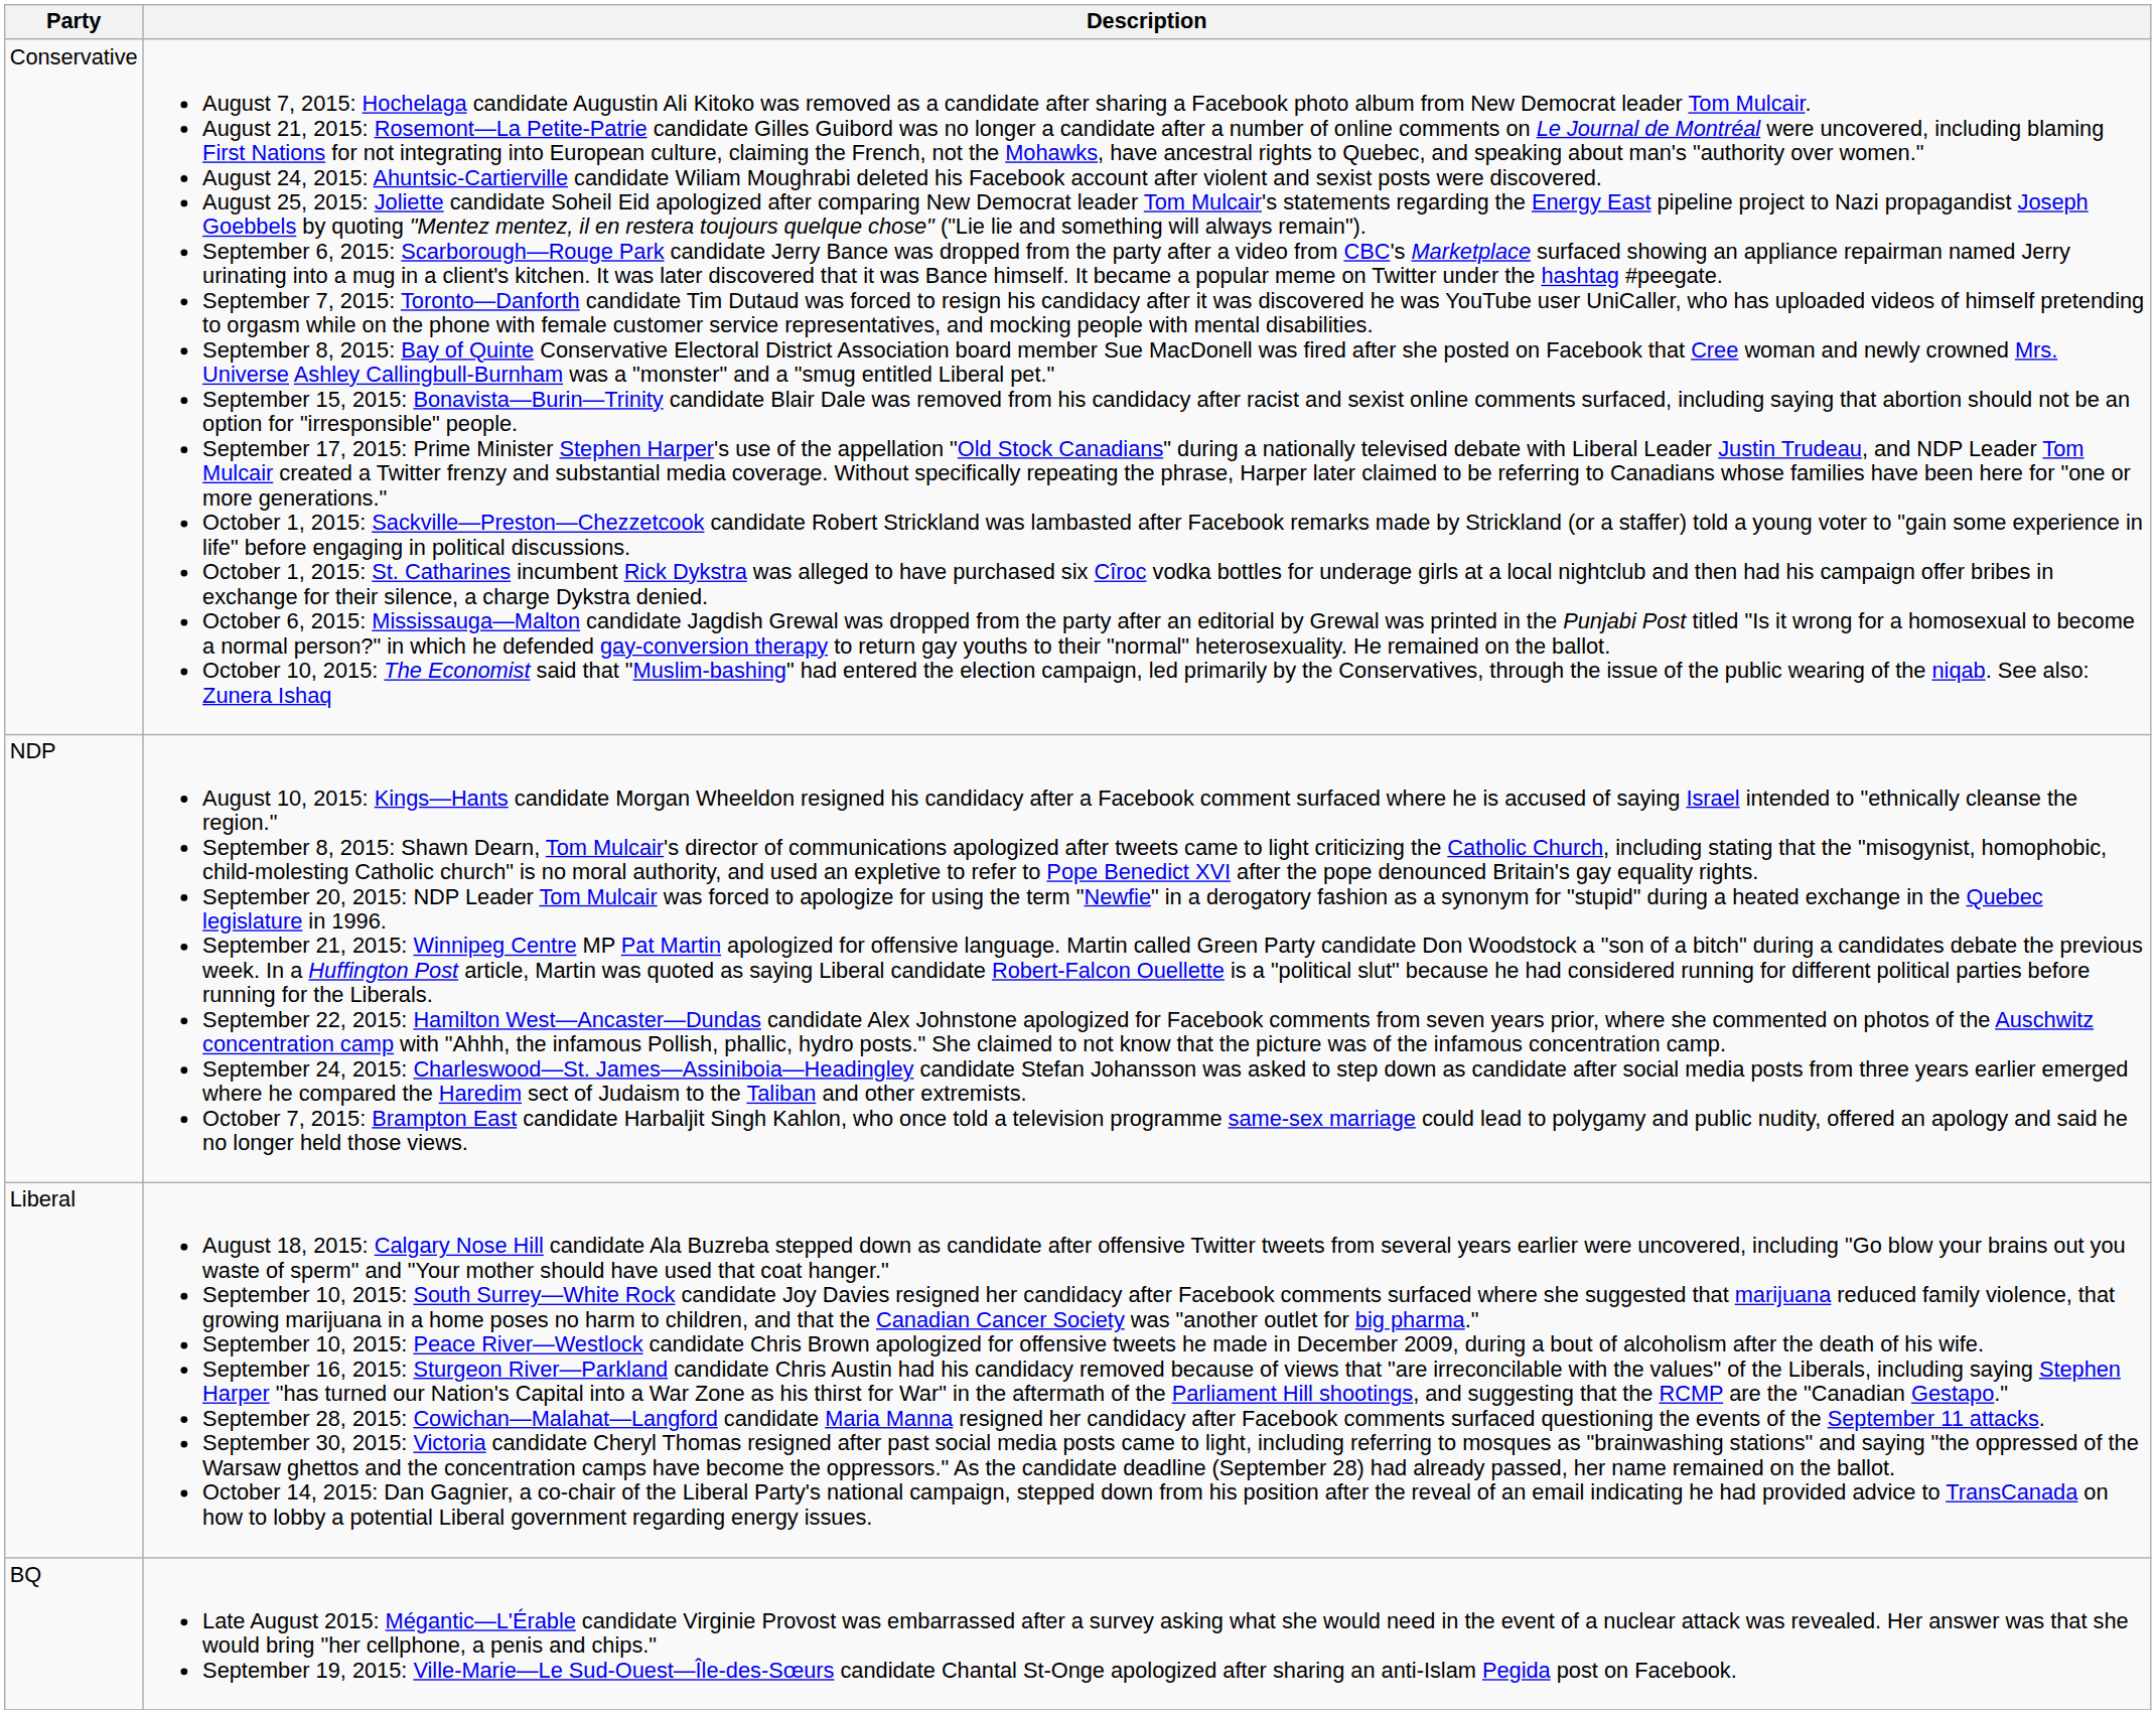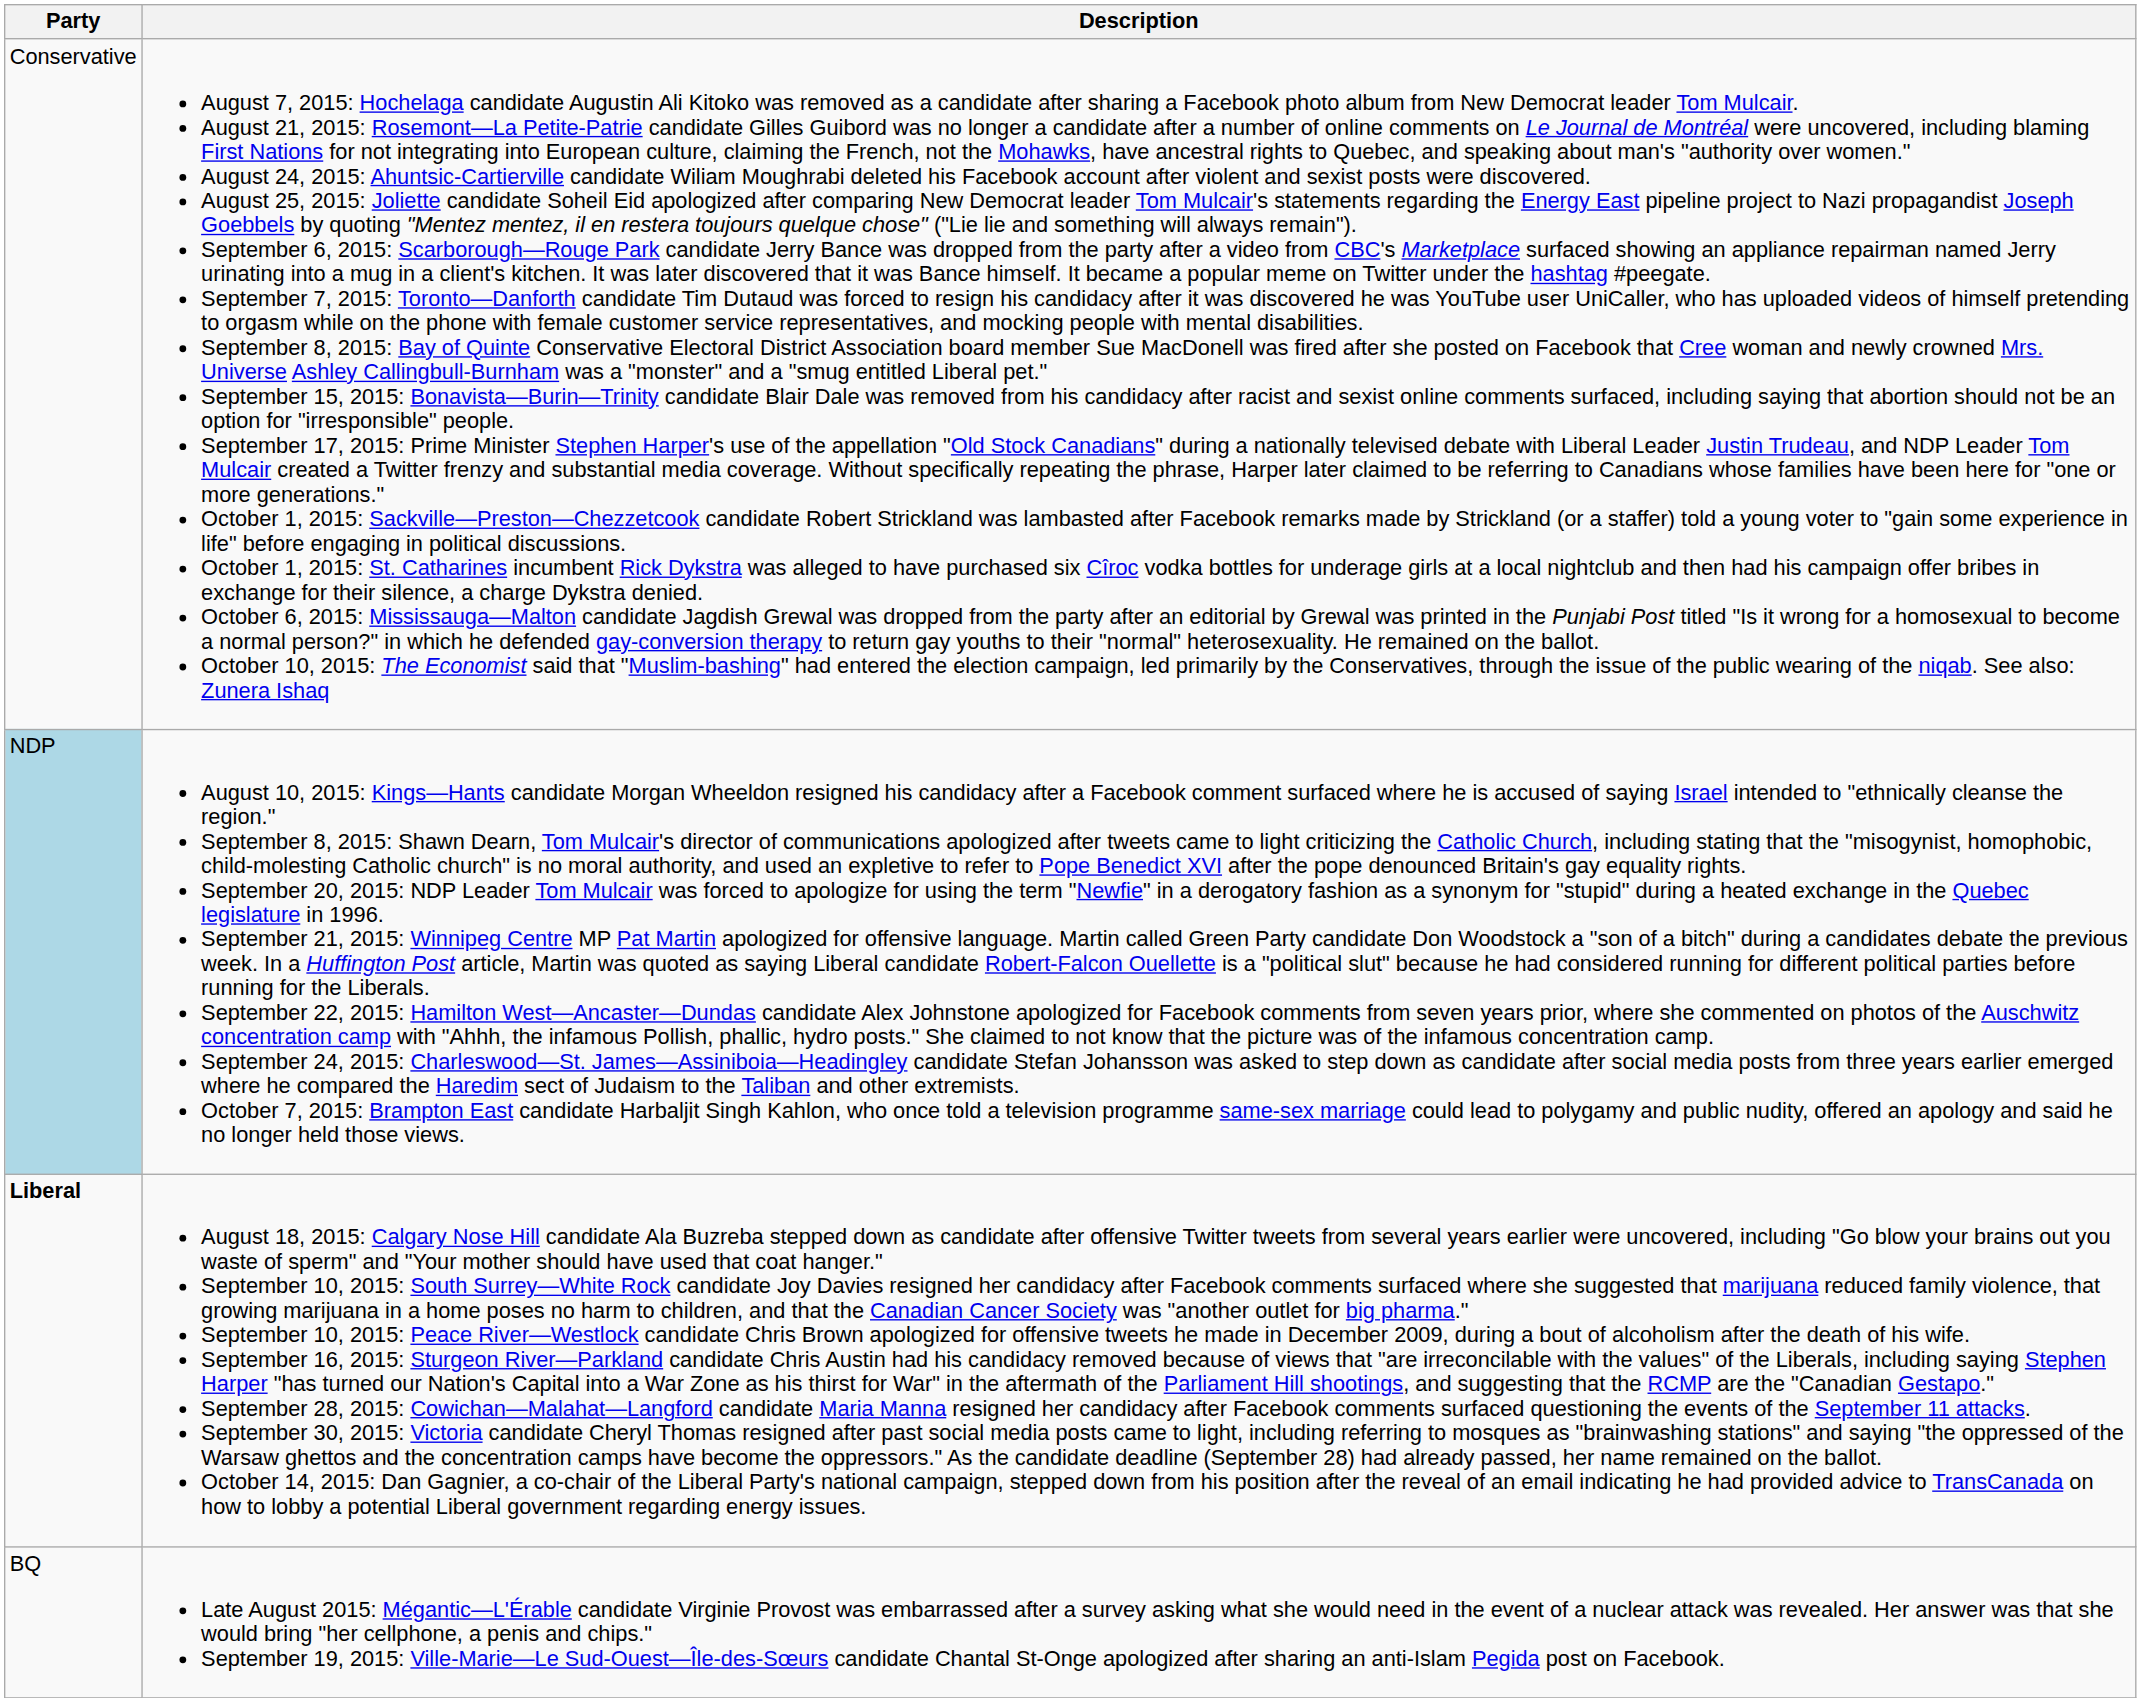NDP | Party: no background -> lightblue background
Liberal | Party: normal -> bold
